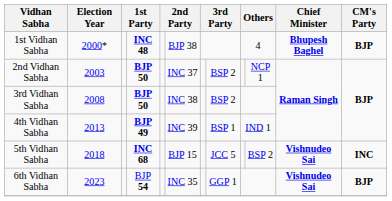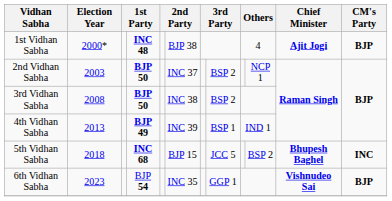1st Vidhan Sabha | Chief Minister: Bhupesh Baghel -> Ajit Jogi
5th Vidhan Sabha | Chief Minister: Vishnudeo Sai -> Bhupesh Baghel
